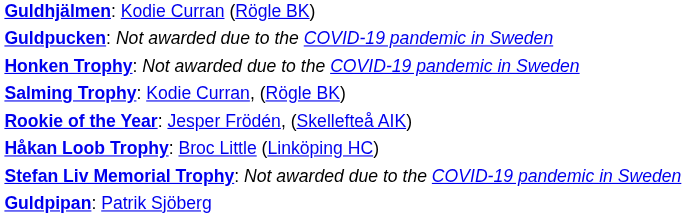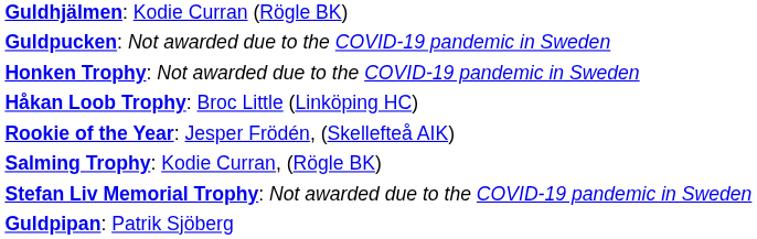row 4 | column 1: Salming Trophy: Kodie Curran, (Rögle BK) -> Håkan Loob Trophy: Broc Little (Linköping HC)
row 6 | column 1: Håkan Loob Trophy: Broc Little (Linköping HC) -> Salming Trophy: Kodie Curran, (Rögle BK)
